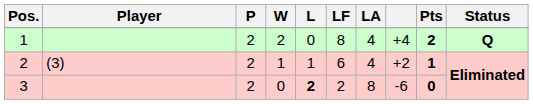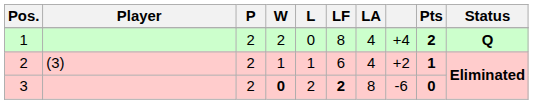3 | W: normal -> bold
3 | L: bold -> normal
3 | LF: normal -> bold
